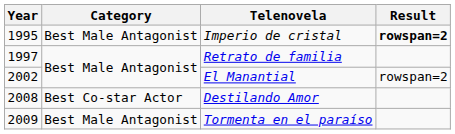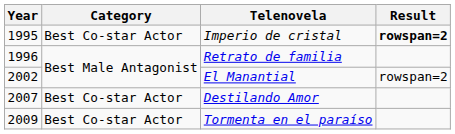Imperio de cristal | Category: Best Male Antagonist -> Best Co-star Actor
Retrato de familia | Year: 1997 -> 1996
Destilando Amor | Year: 2008 -> 2007
Tormenta en el paraíso | Category: Best Male Antagonist -> Best Co-star Actor
